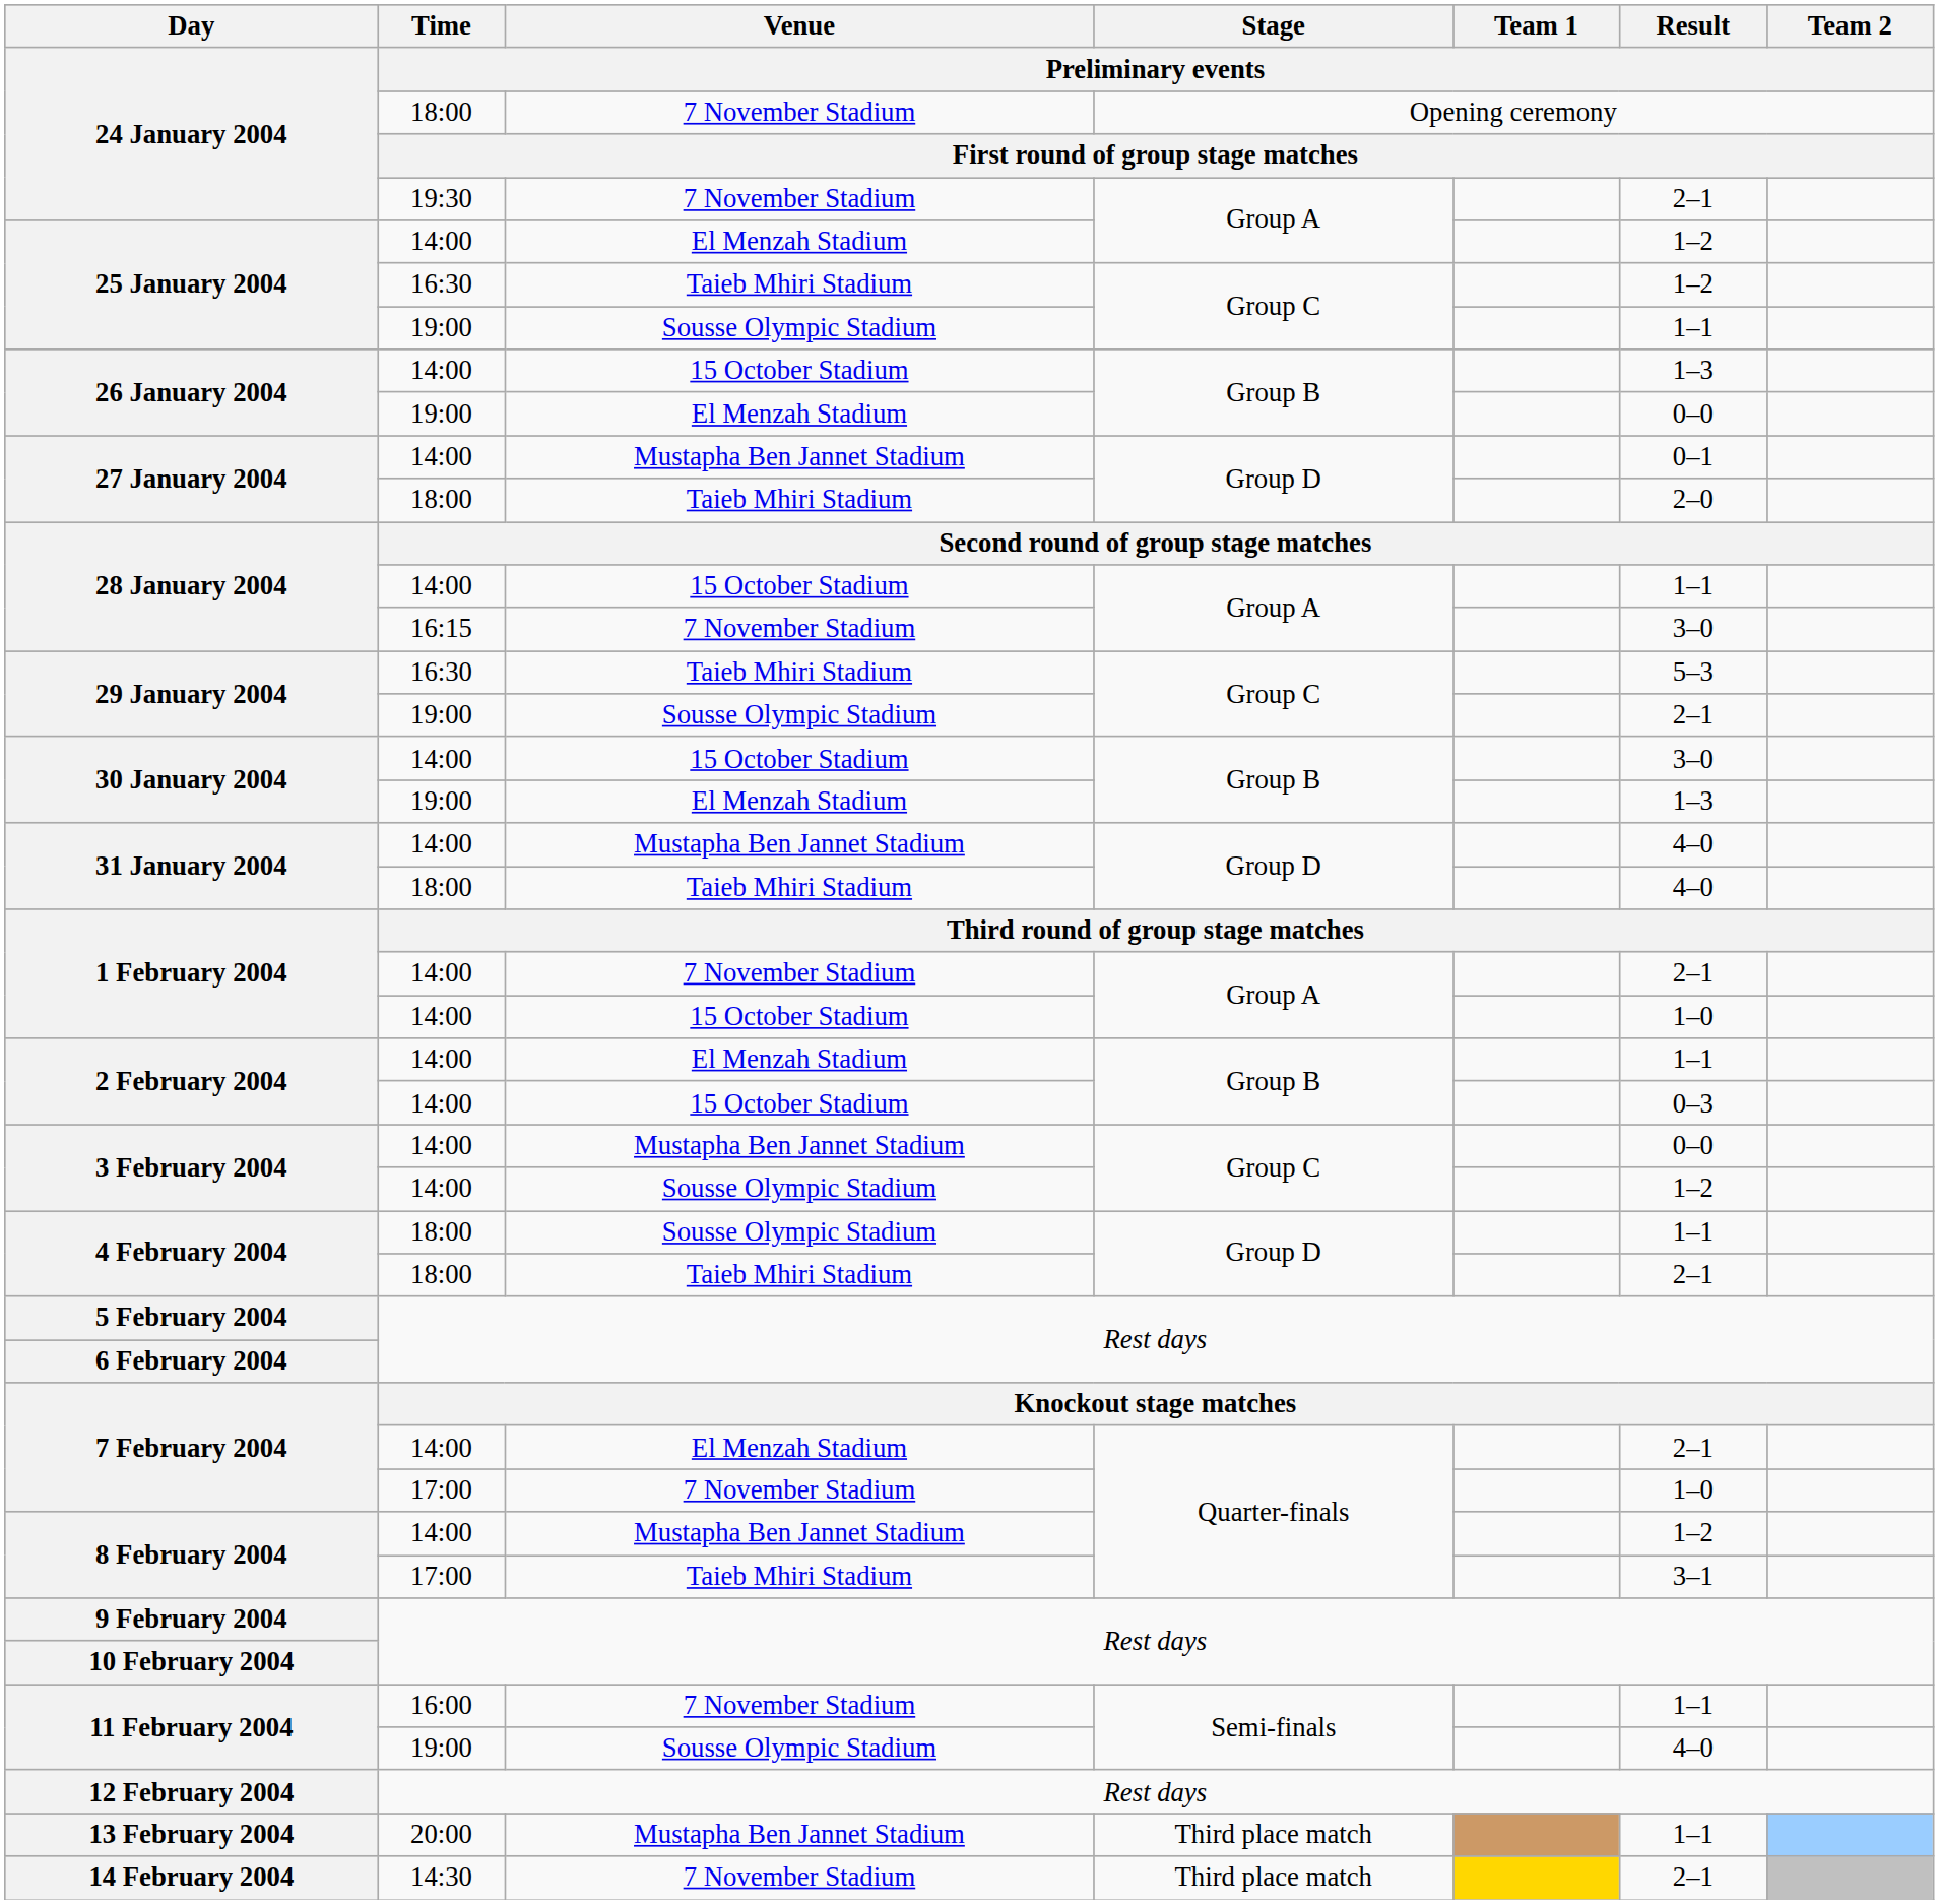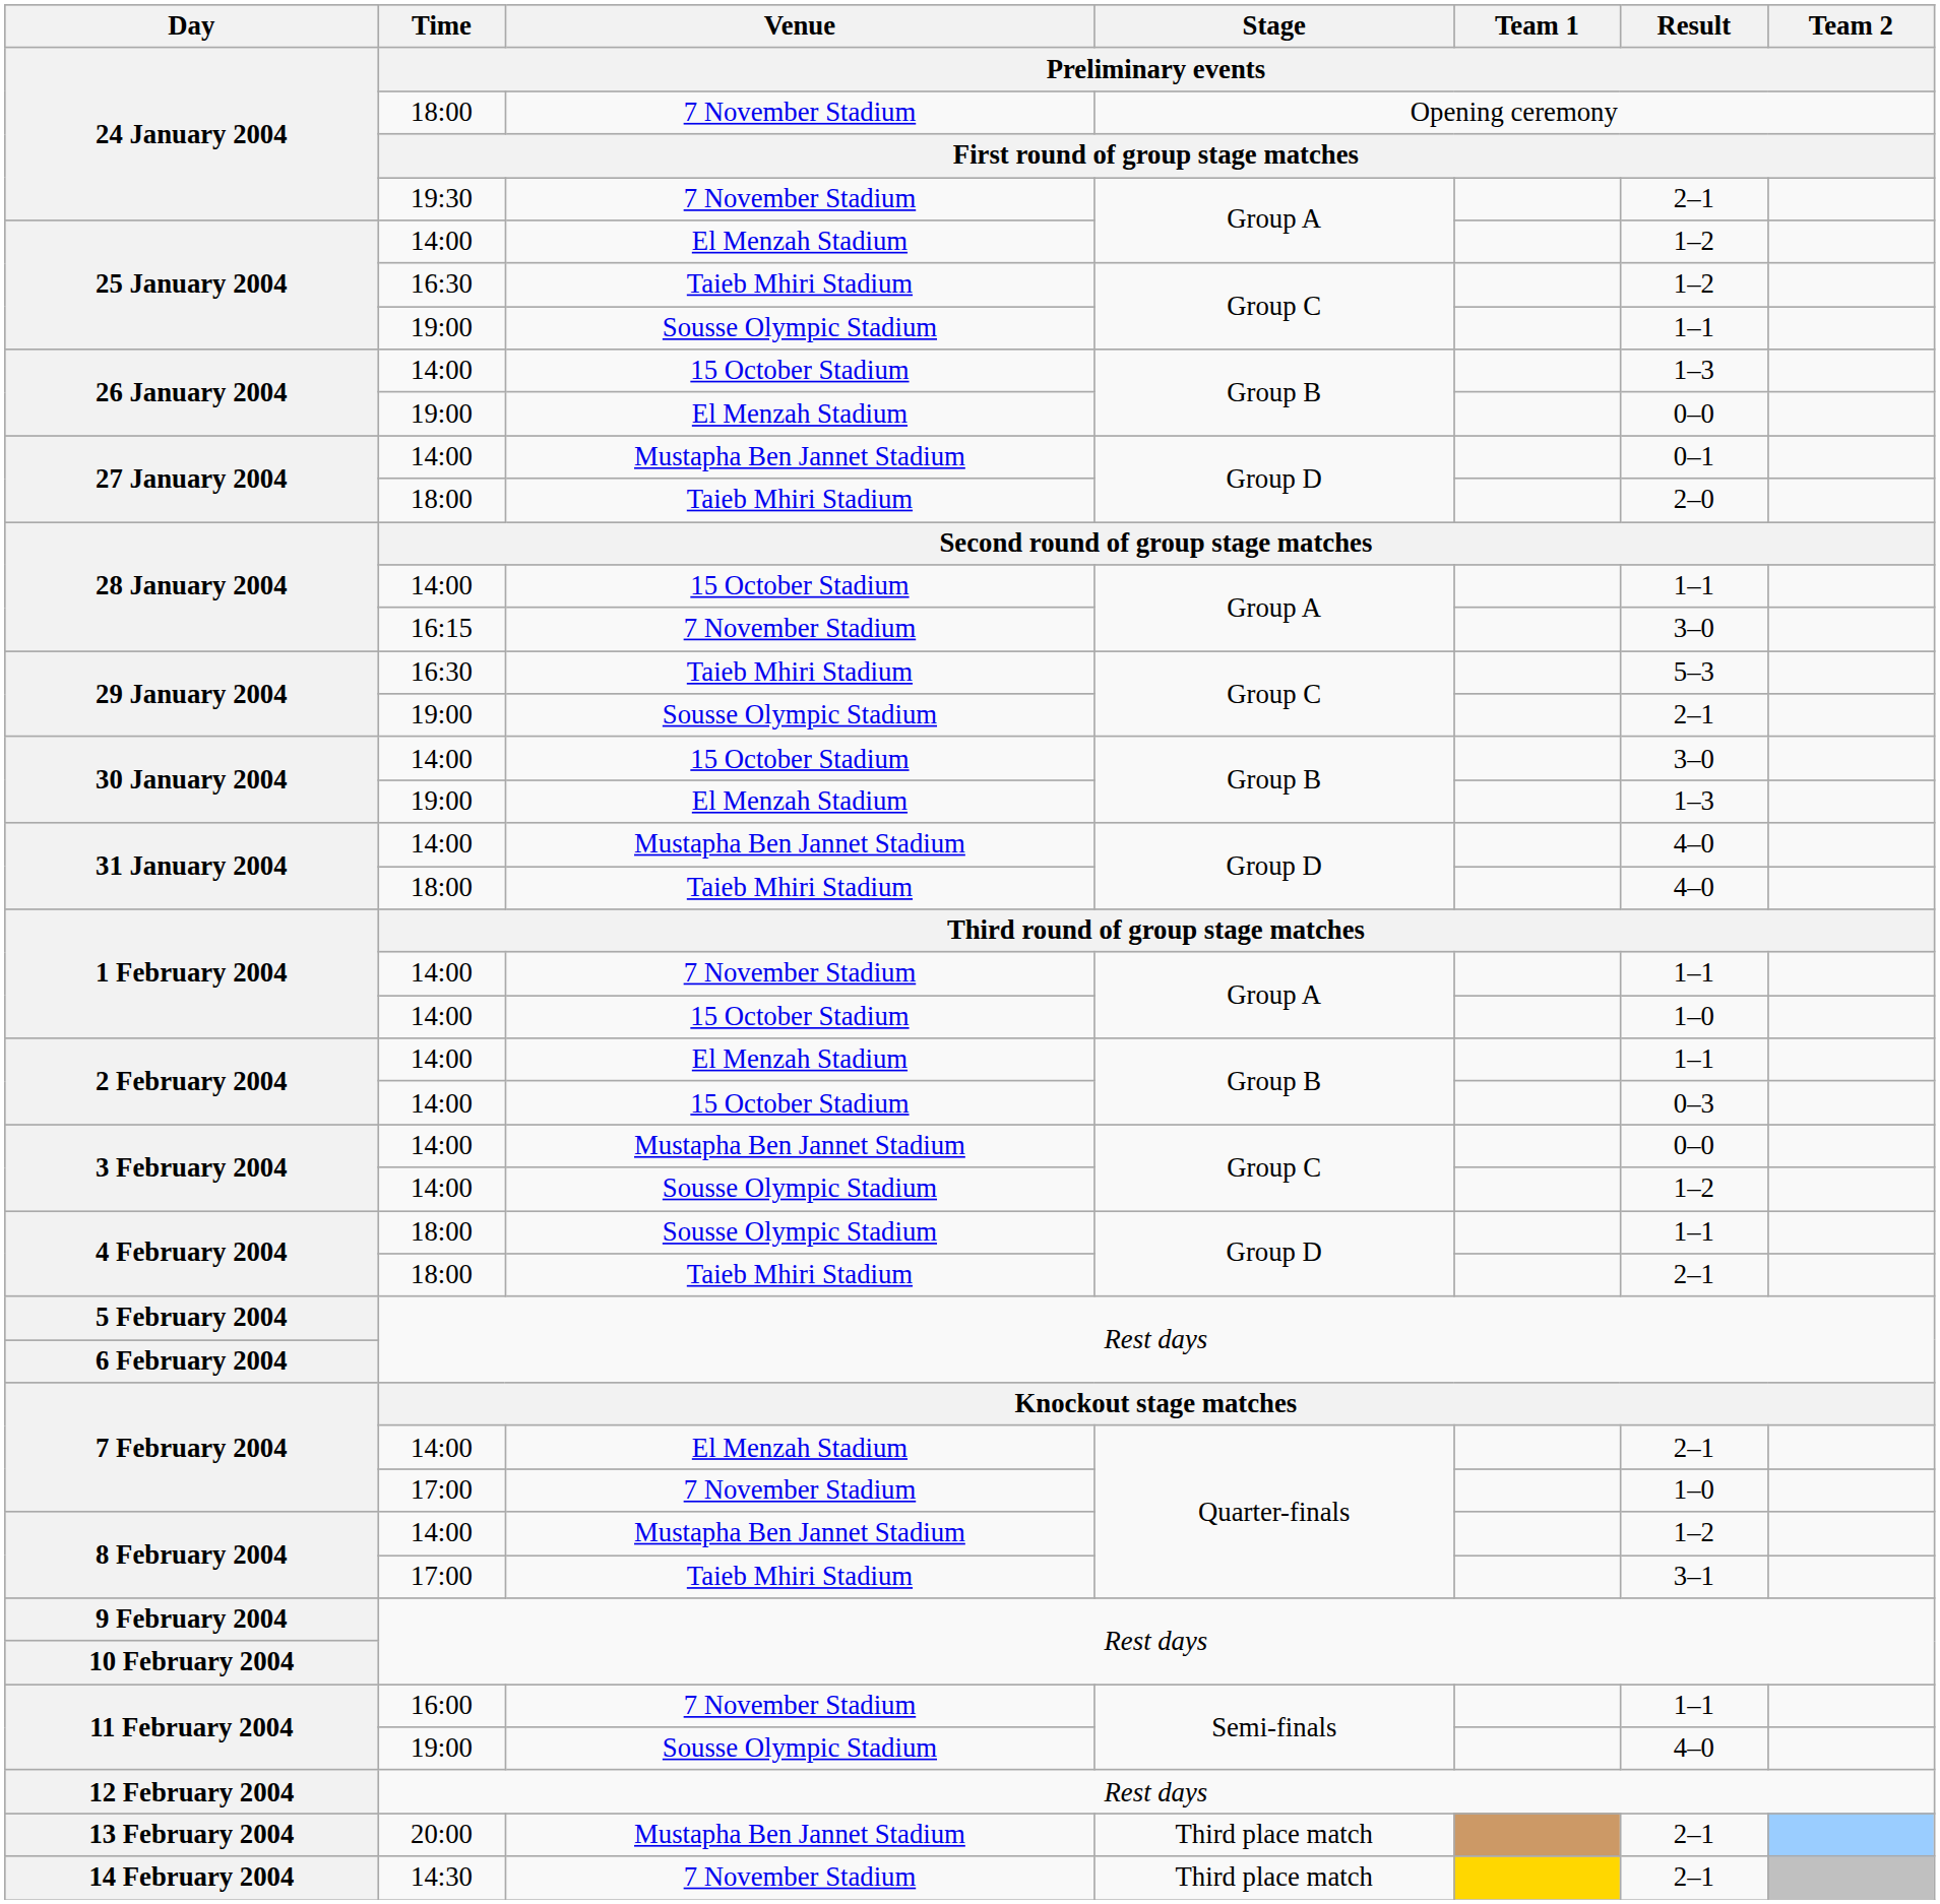1 February 2004 / 7 November Stadium | Result / Preliminary events: 2–1 -> 1–1
13 February 2004 | Result / Preliminary events: 1–1 -> 2–1
